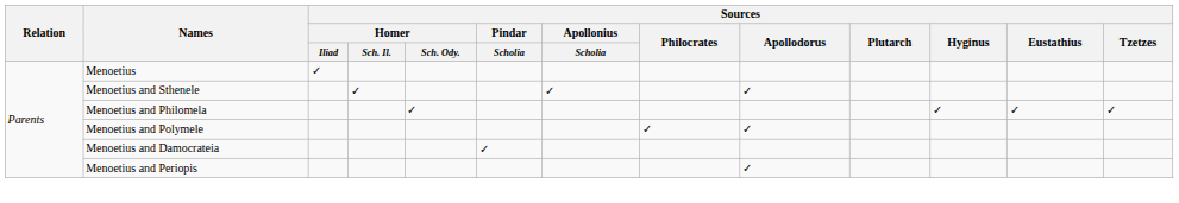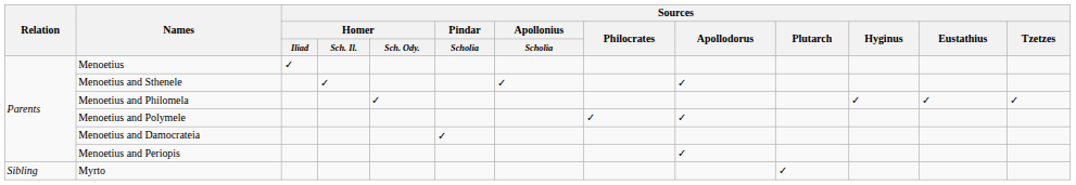+ row: Sibling | Myrto | ✓
